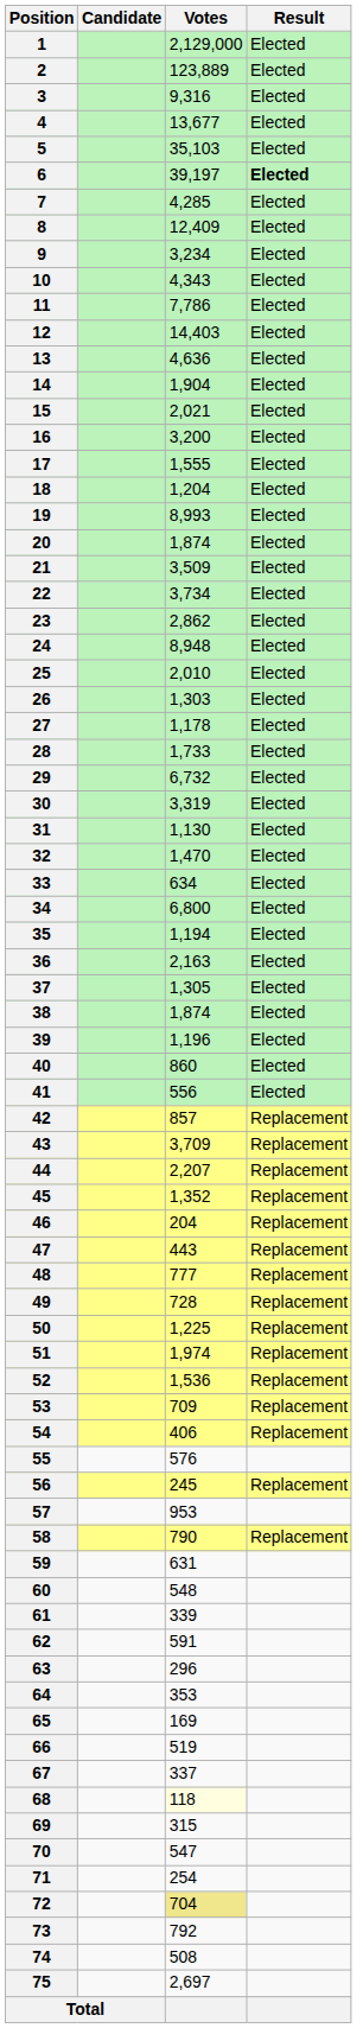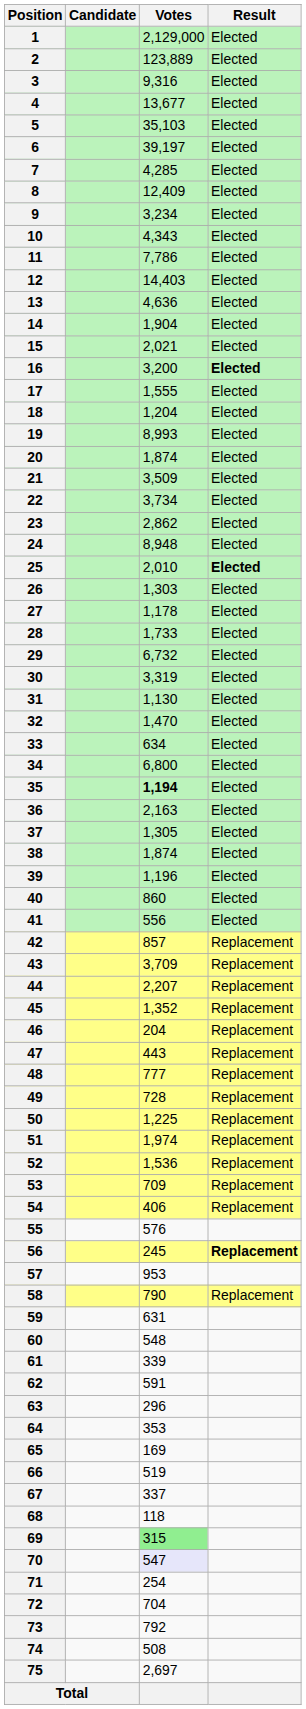6 | Result: bold -> normal
16 | Result: normal -> bold
25 | Result: normal -> bold
35 | Votes: normal -> bold
56 | Result: normal -> bold
68 | Votes: lightyellow background -> no background
69 | Votes: no background -> lightgreen background
70 | Votes: no background -> lavender background
72 | Votes: khaki background -> no background
